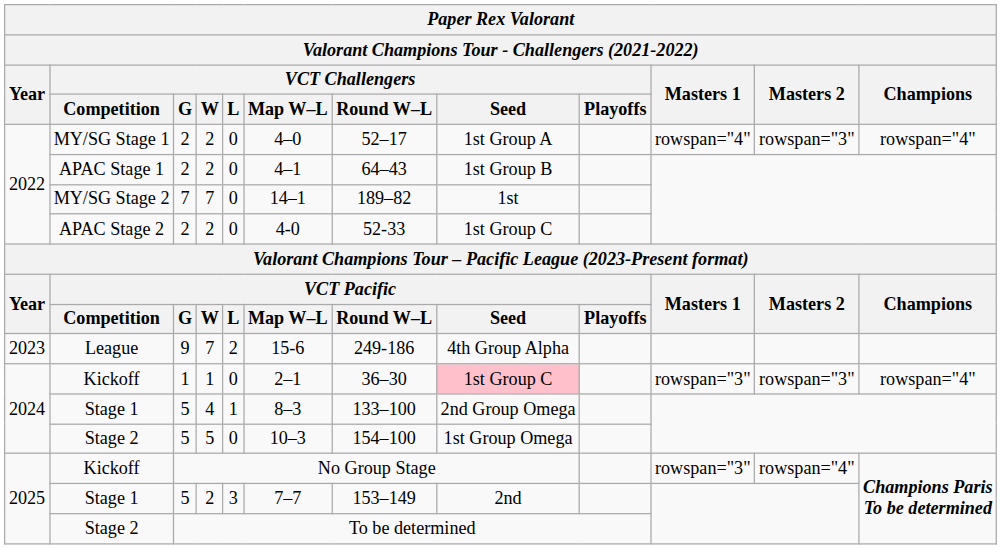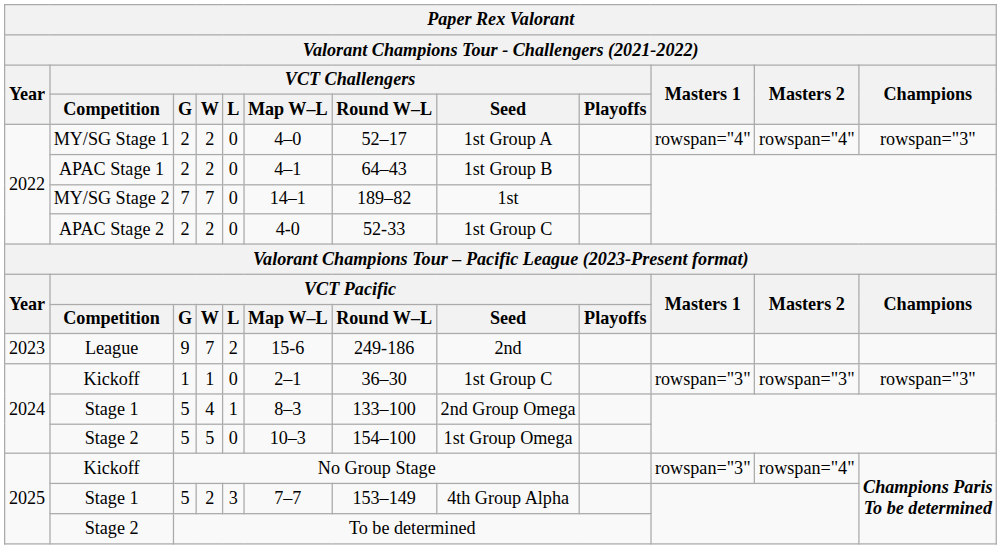MY/SG Stage 1 | Masters 2: rowspan="3" -> rowspan="4"
MY/SG Stage 1 | Champions: rowspan="4" -> rowspan="3"
League | VCT Challengers / Seed: 4th Group Alpha -> 2nd
Kickoff / 1 | VCT Challengers / Seed: pink background -> no background
Kickoff / 1 | Champions: rowspan="4" -> rowspan="3"
Stage 1 / 2 | VCT Challengers / Seed: 2nd -> 4th Group Alpha
